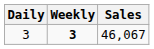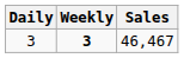row 2 | Sales: 46,067 -> 46,467
